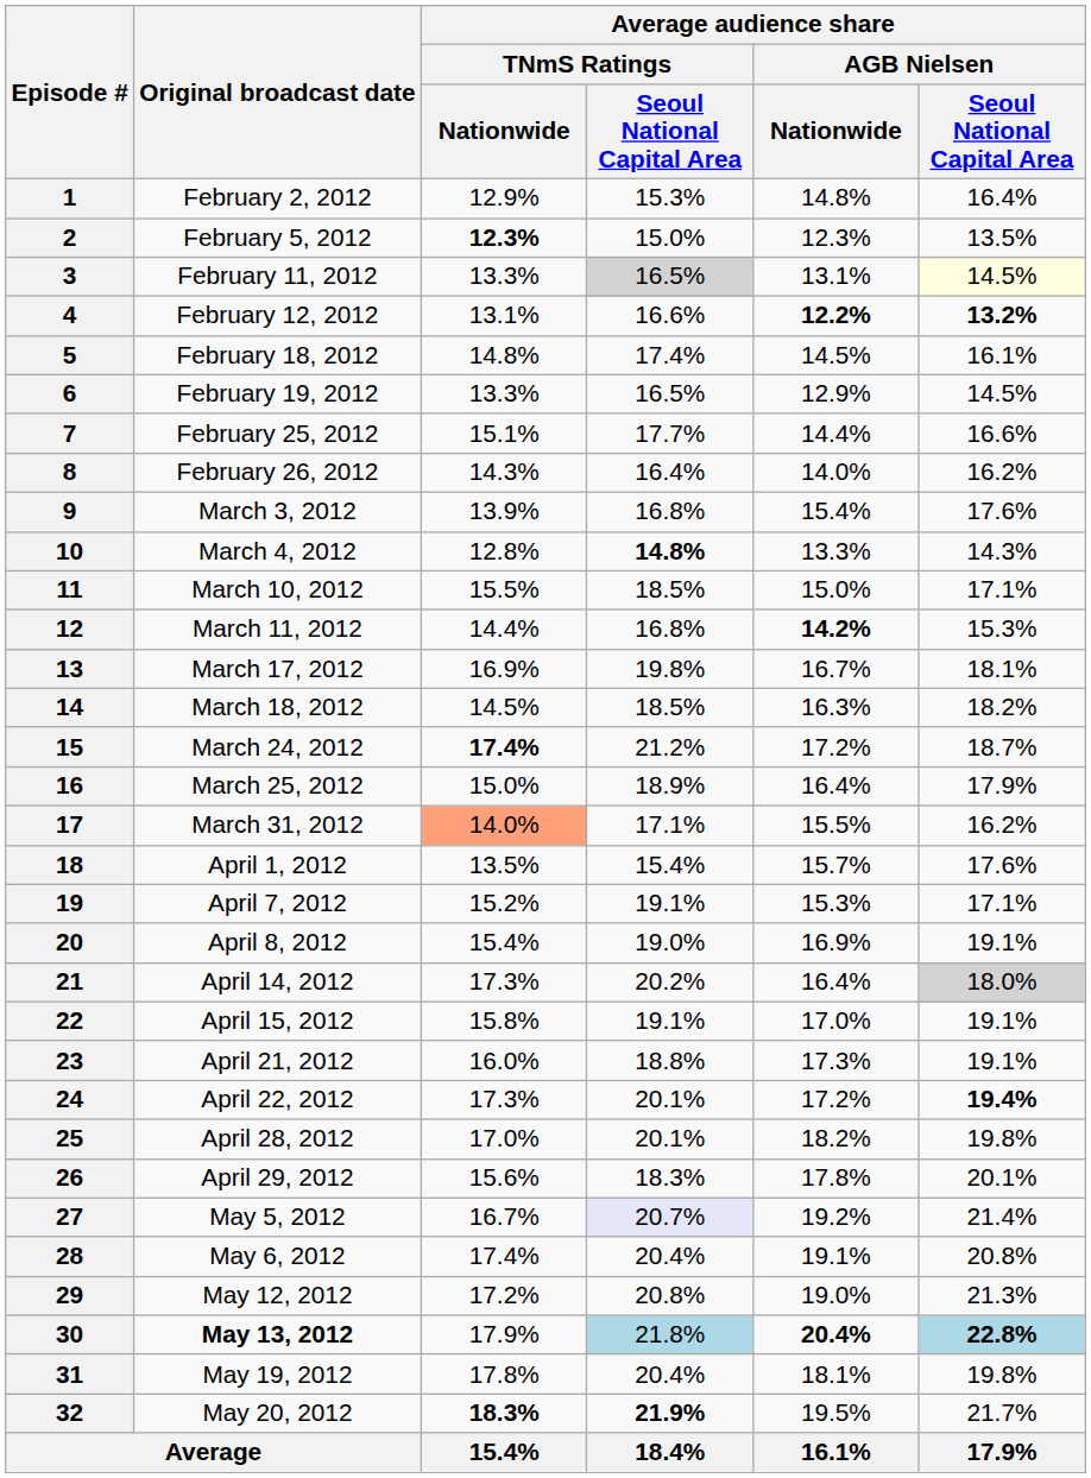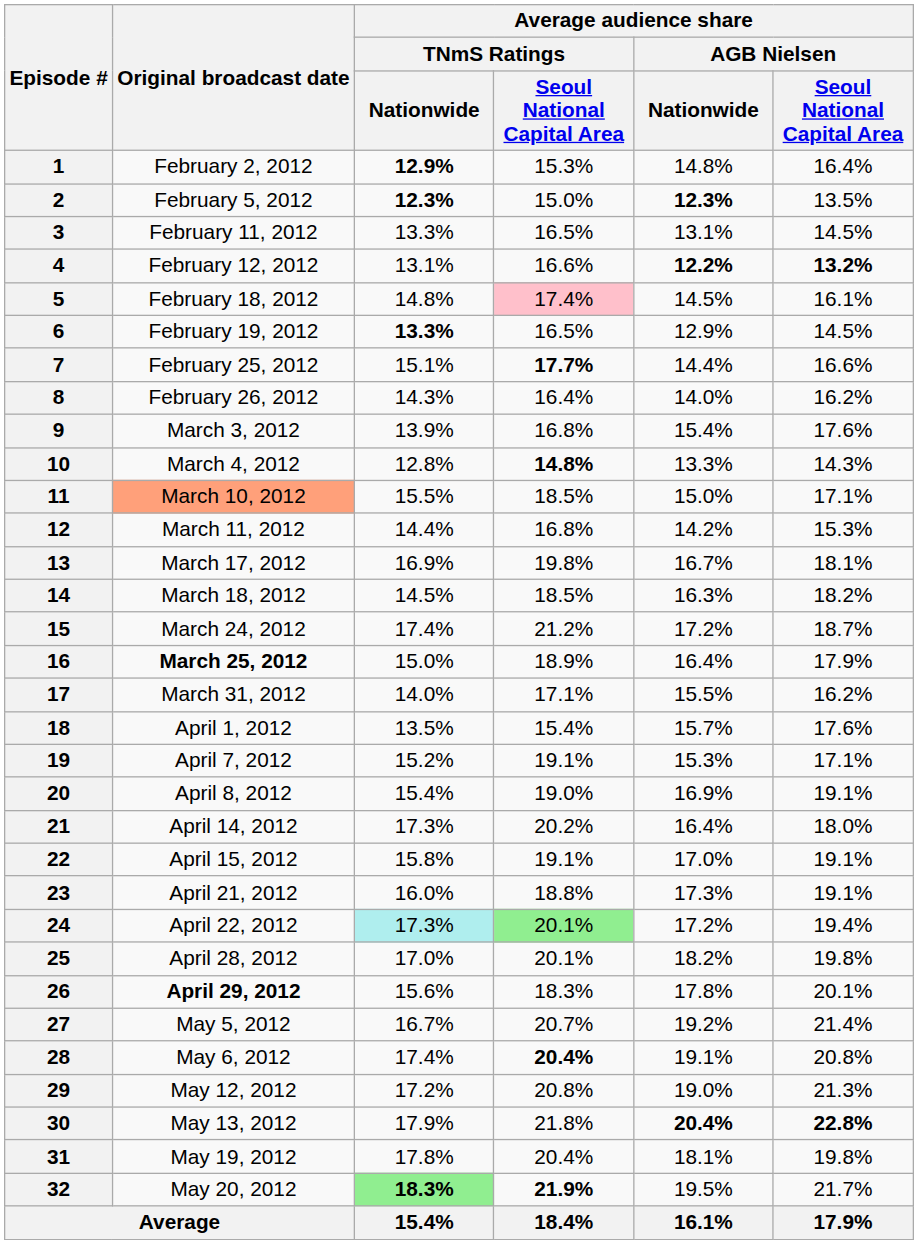1 | Average audience share / TNmS Ratings / Nationwide: normal -> bold
2 | Average audience share / AGB Nielsen / Nationwide: normal -> bold
3 | column 4: lightgrey background -> no background
3 | column 6: lightyellow background -> no background
5 | column 4: no background -> pink background
6 | Average audience share / TNmS Ratings / Nationwide: normal -> bold
7 | column 4: normal -> bold
11 | Original broadcast date: no background -> lightsalmon background
12 | Average audience share / AGB Nielsen / Nationwide: bold -> normal
15 | Average audience share / TNmS Ratings / Nationwide: bold -> normal
16 | Original broadcast date: normal -> bold
17 | Average audience share / TNmS Ratings / Nationwide: lightsalmon background -> no background
21 | column 6: lightgrey background -> no background
24 | Average audience share / TNmS Ratings / Nationwide: no background -> paleturquoise background
24 | column 4: no background -> lightgreen background
24 | column 6: bold -> normal
26 | Original broadcast date: normal -> bold
27 | column 4: lavender background -> no background
28 | column 4: normal -> bold
30 | Original broadcast date: bold -> normal
30 | column 4: lightblue background -> no background
30 | column 6: lightblue background -> no background
32 | Average audience share / TNmS Ratings / Nationwide: no background -> lightgreen background
